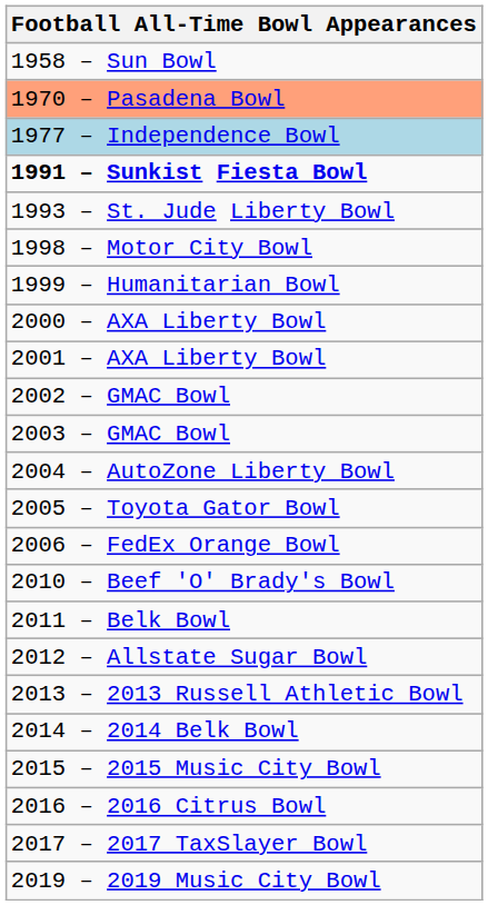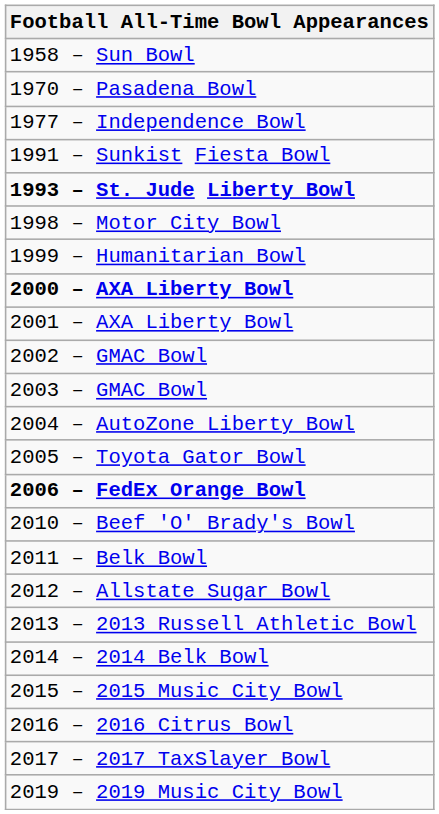row 3 | column 1: lightsalmon background -> no background
row 4 | column 1: lightblue background -> no background
row 5 | column 1: bold -> normal
row 6 | column 1: normal -> bold
row 9 | column 1: normal -> bold
row 15 | column 1: normal -> bold
